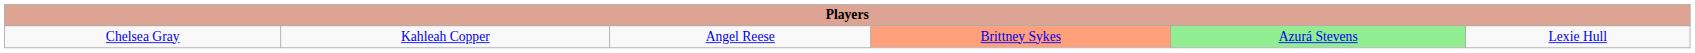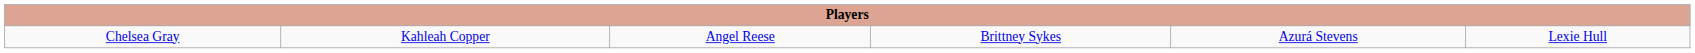Chelsea Gray | column 4: lightsalmon background -> no background
Chelsea Gray | column 5: lightgreen background -> no background
